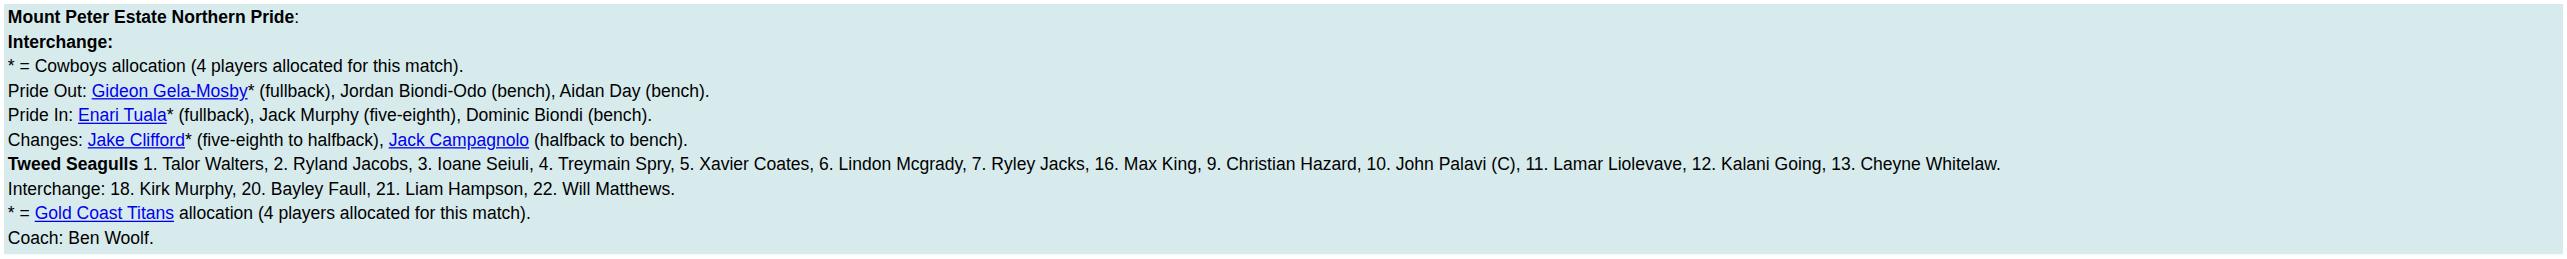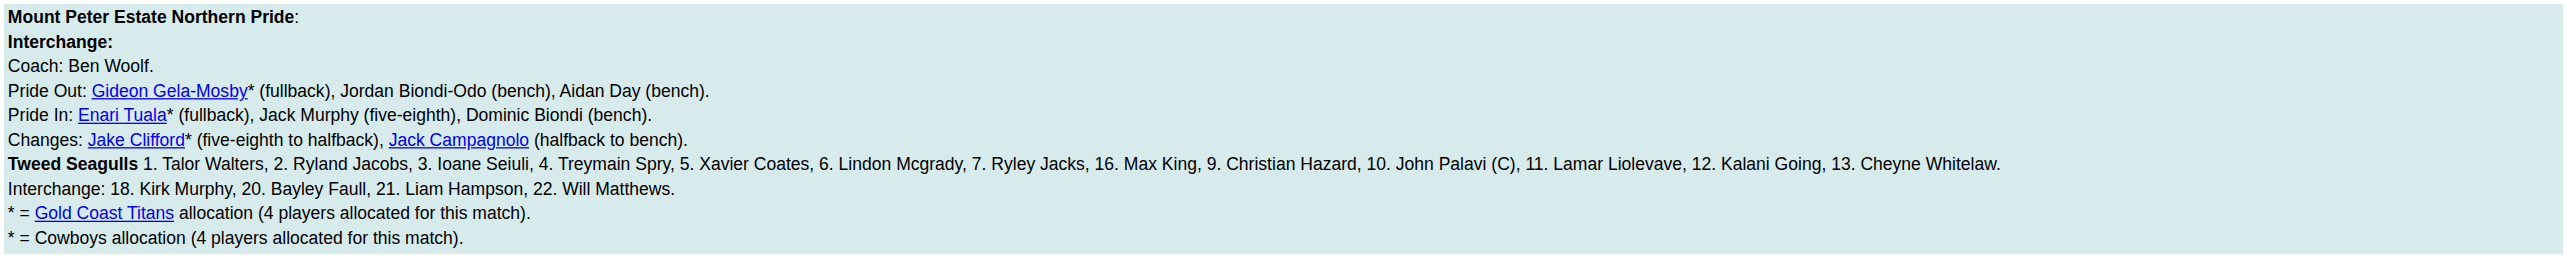row 3 | column 1: * = Cowboys allocation (4 players allocated for this match). -> Coach: Ben Woolf.
row 10 | column 1: Coach: Ben Woolf. -> * = Cowboys allocation (4 players allocated for this match).
